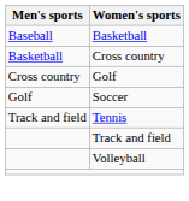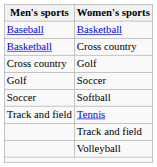+ row: Soccer | Softball
